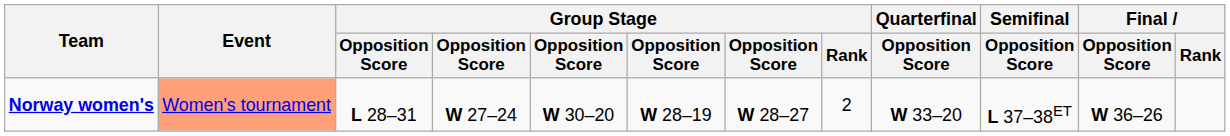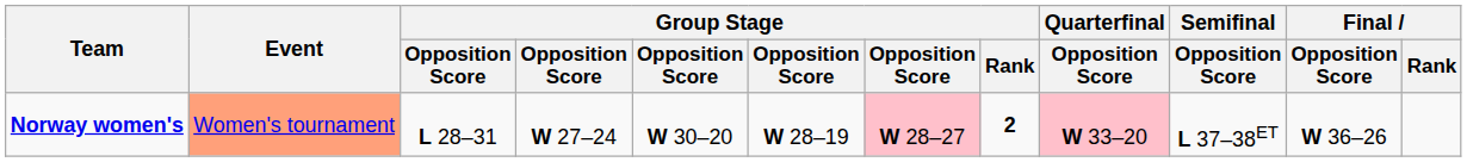Norway women's | column 7: no background -> pink background
Norway women's | Group Stage / Rank: normal -> bold
Norway women's | Quarterfinal / Opposition Score: no background -> pink background
